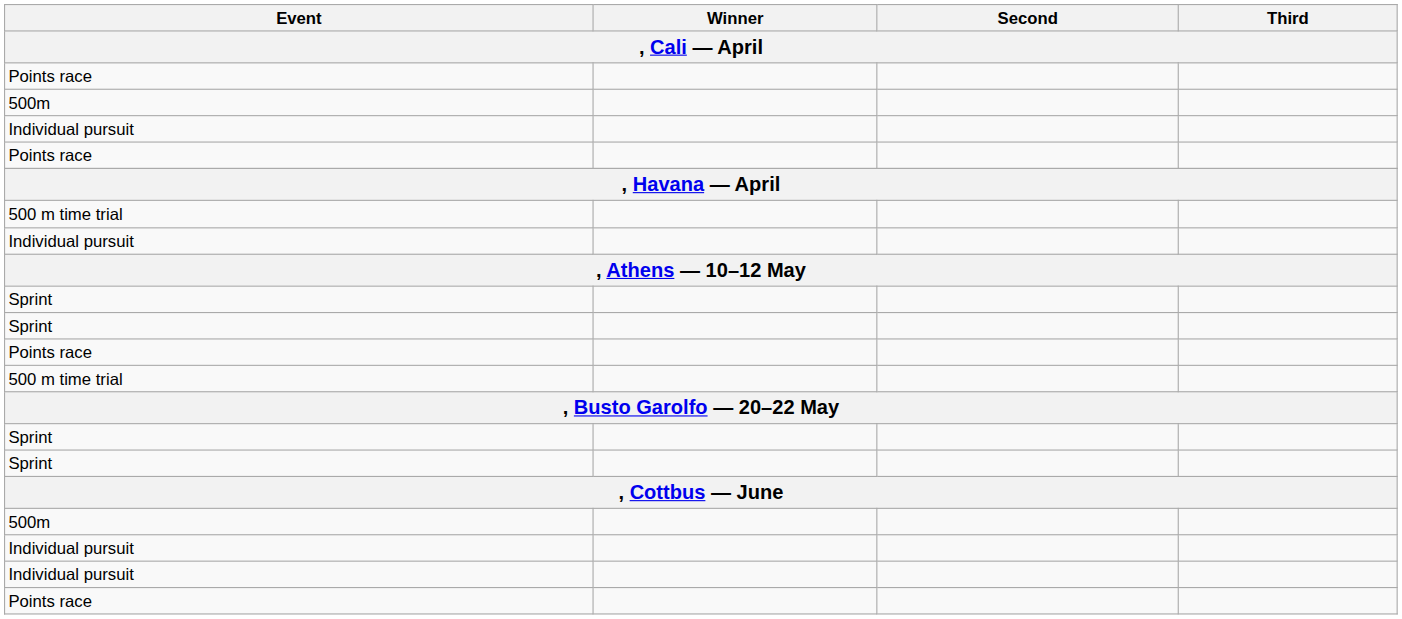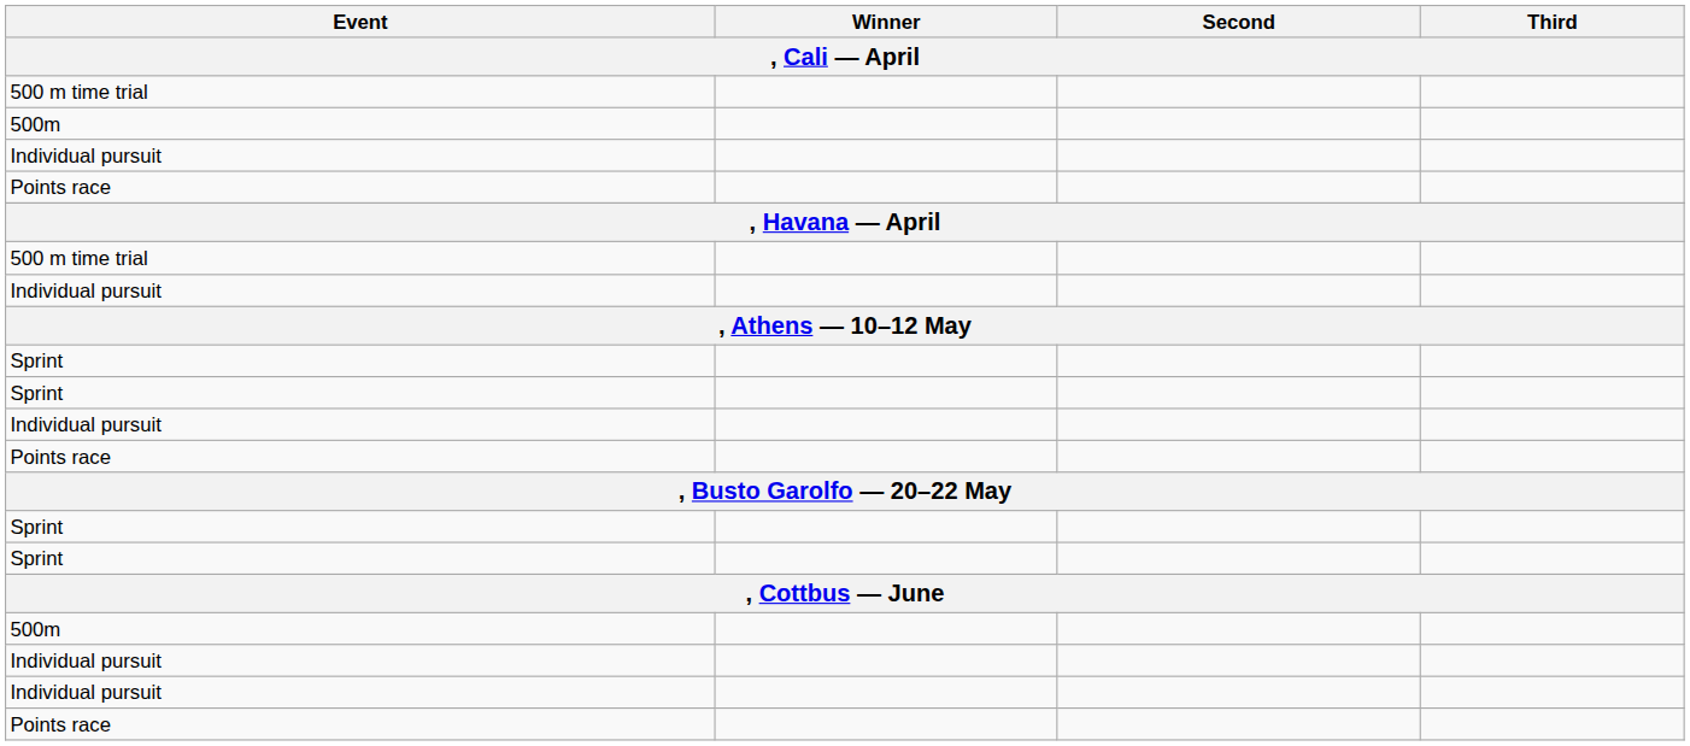row 3 | Event: Points race -> 500 m time trial
row 13 | Event: Points race -> Individual pursuit
row 14 | Event: 500 m time trial -> Points race
